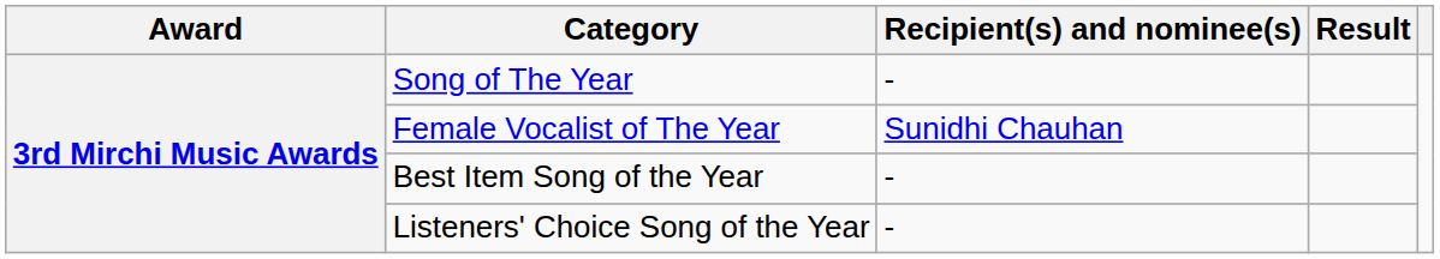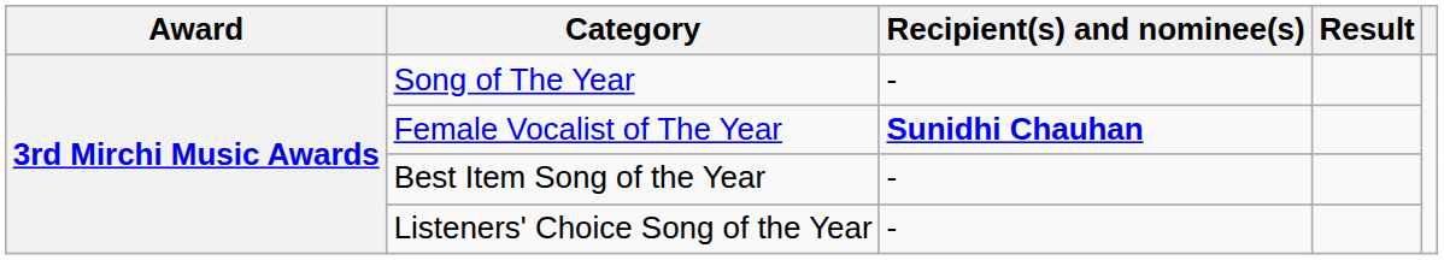Female Vocalist of The Year | Recipient(s) and nominee(s): normal -> bold
